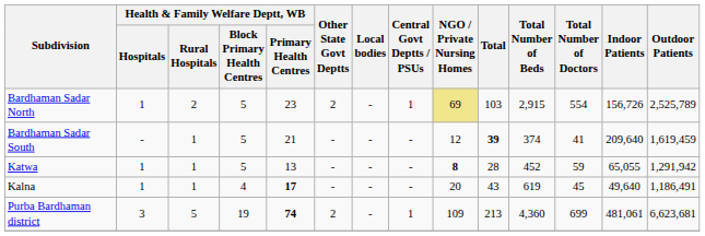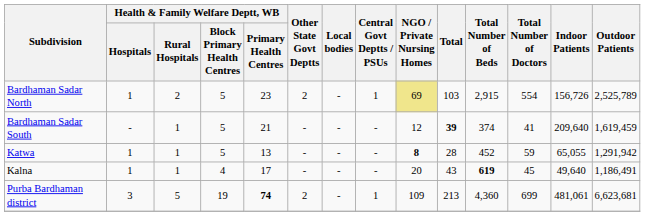Kalna | Health & Family Welfare Deptt, WB / Primary Health Centres: bold -> normal
Kalna | Total Number of Beds: normal -> bold
